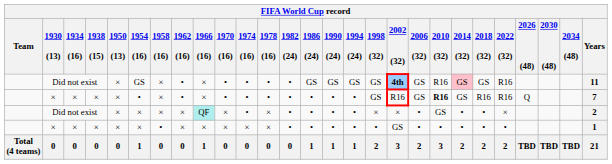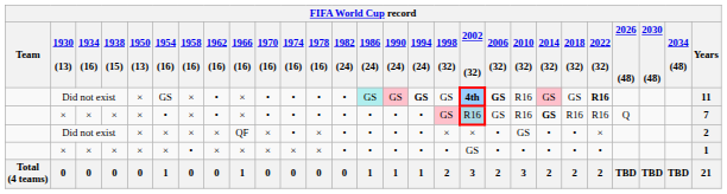row 3 | 1986 (24): no background -> paleturquoise background
row 3 | 1990 (24): no background -> pink background
row 3 | 1994 (24): normal -> bold
row 3 | 2006 (32): normal -> bold
row 3 | 2022 (32): normal -> bold
row 4 | 1998 (32): no background -> pink background
row 4 | 2002 (32): no background -> lightblue background
row 4 | 2010 (32): bold -> normal
row 4 | 2014 (32): normal -> bold
row 5 | 1966 (16): paleturquoise background -> no background
